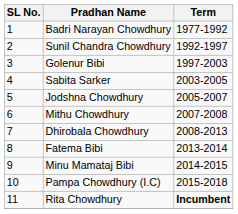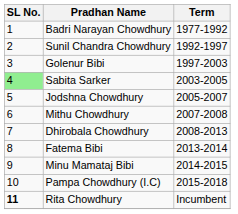Sabita Sarker | SL No.: no background -> lightgreen background
Rita Chowdhury | SL No.: normal -> bold
Rita Chowdhury | Term: bold -> normal
